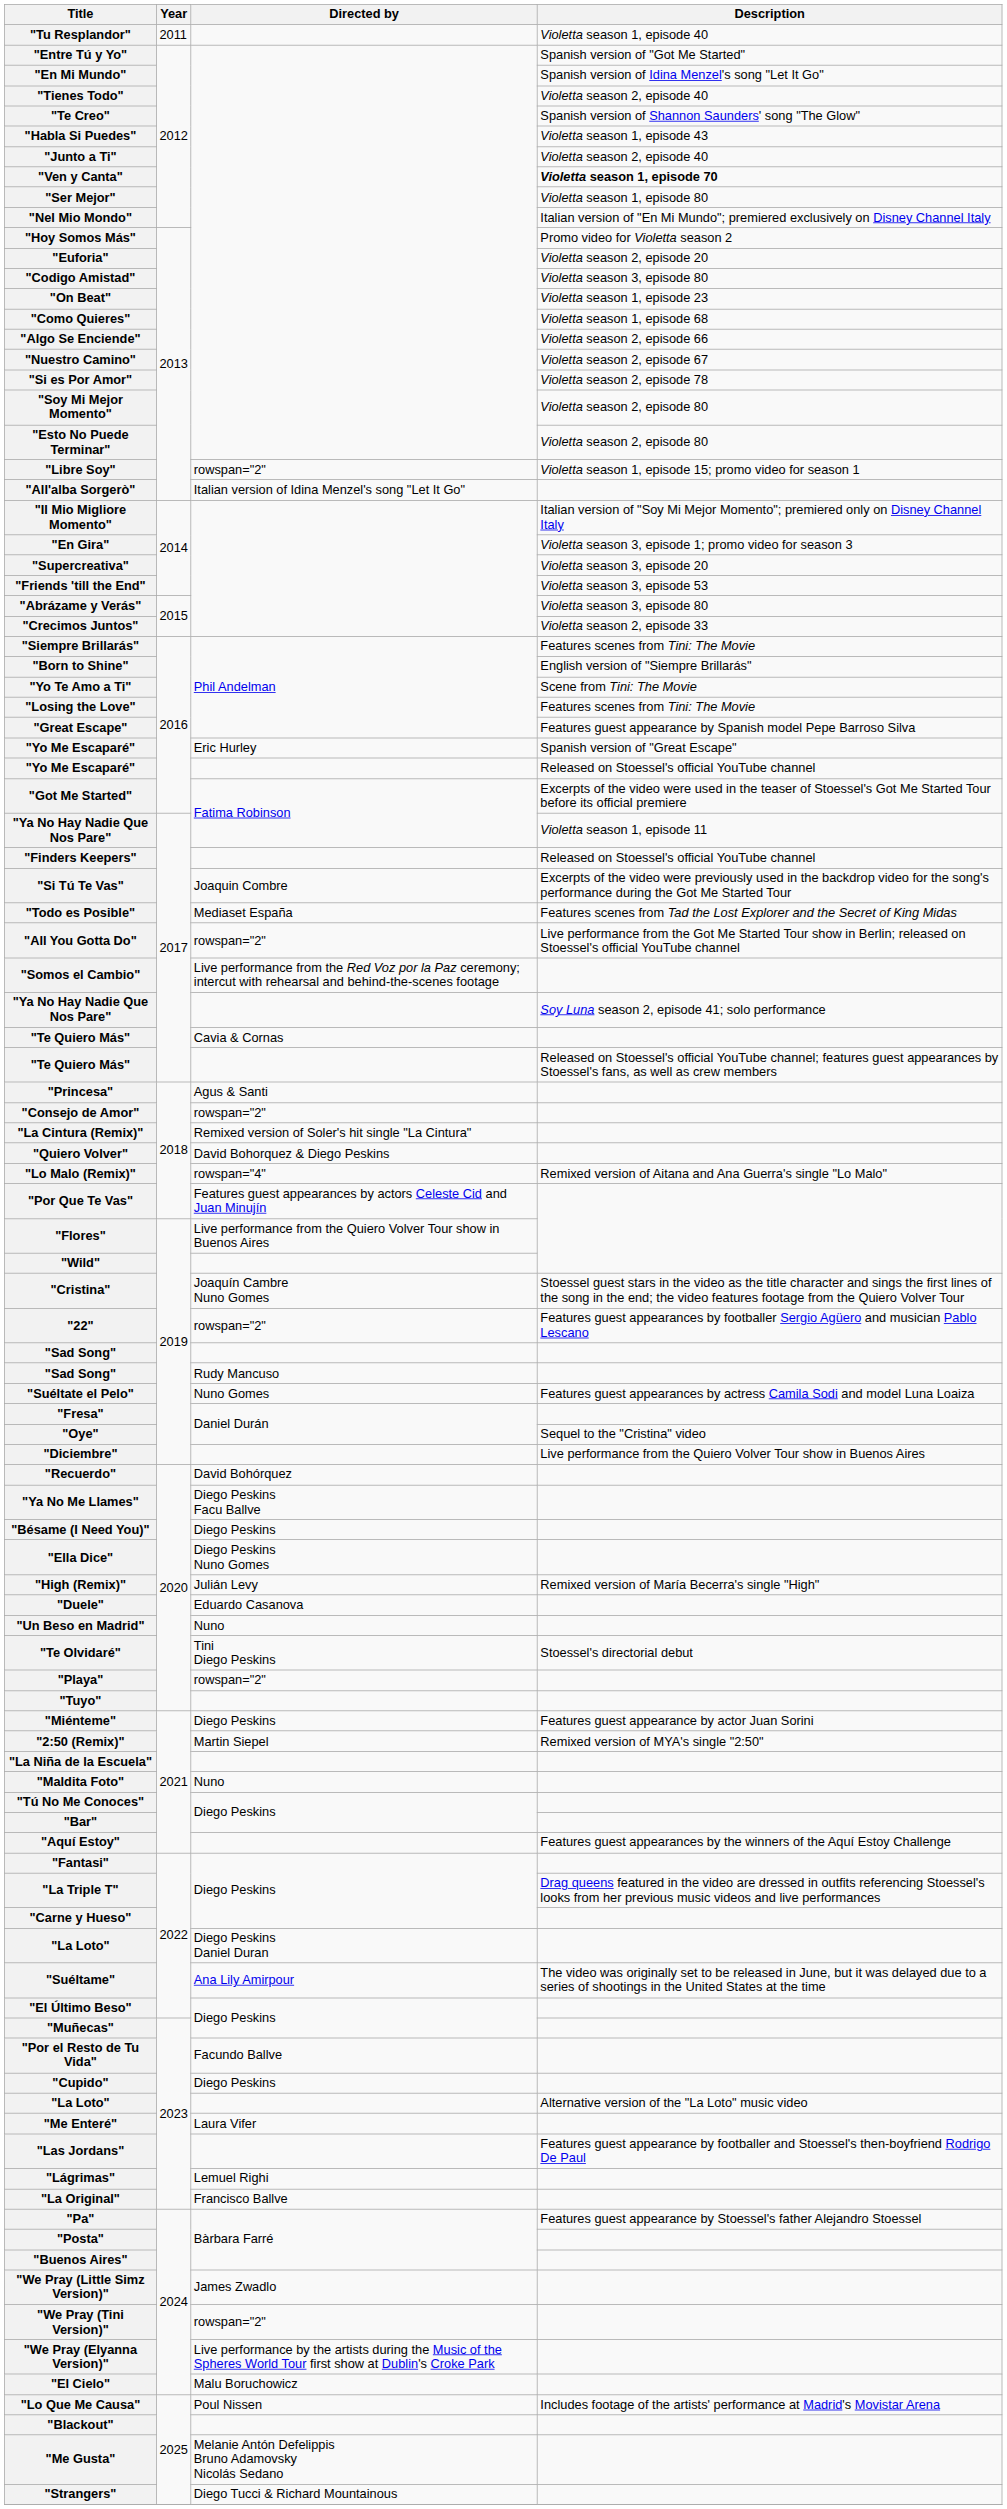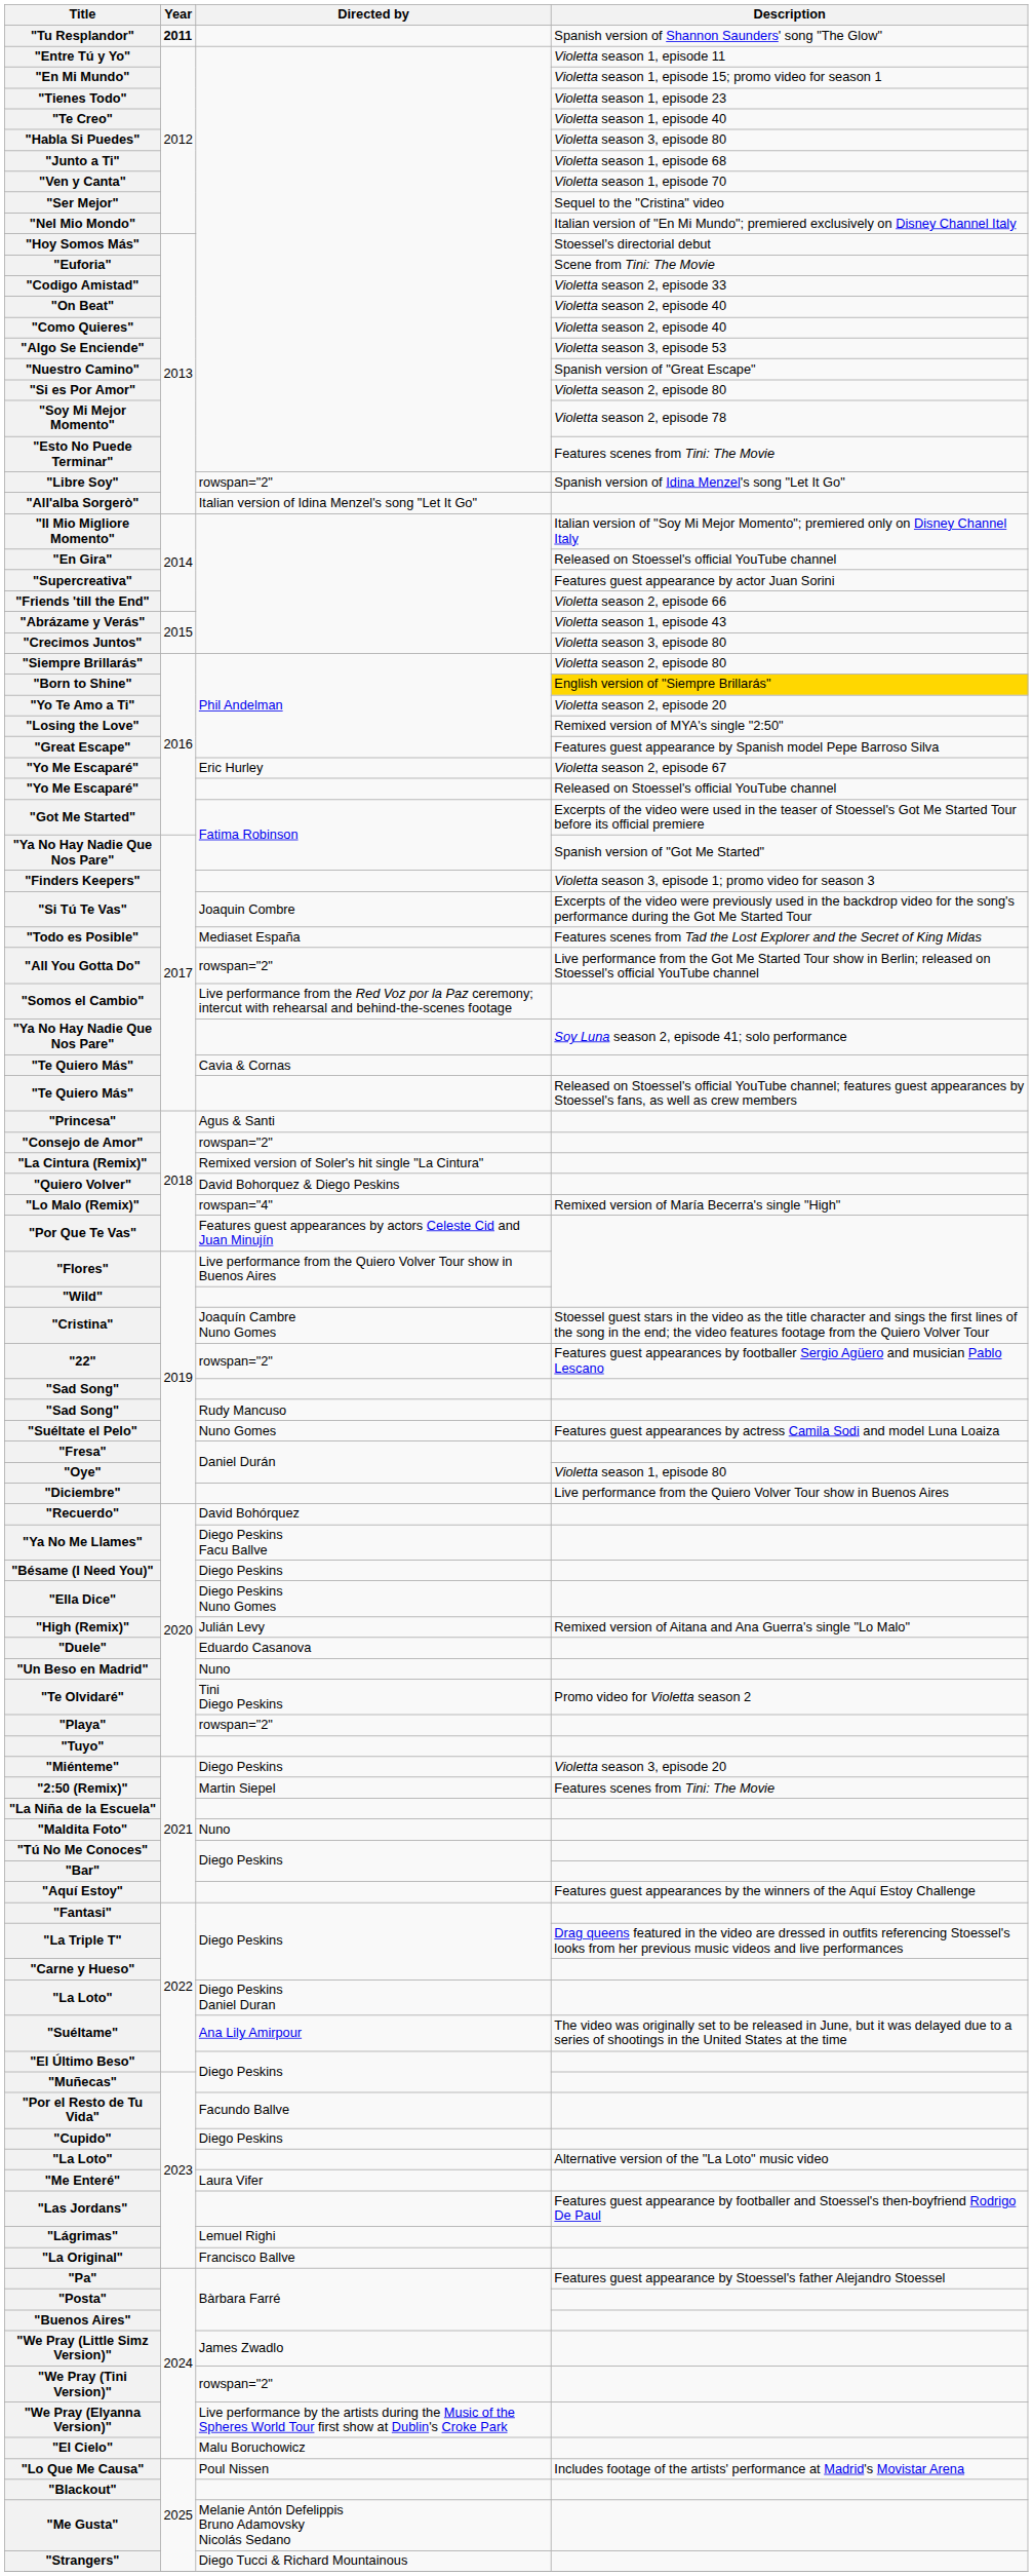"Tu Resplandor" | Year: normal -> bold
"Tu Resplandor" | Description: Violetta season 1, episode 40 -> Spanish version of Shannon Saunders' song "The Glow"
"Entre Tú y Yo" | Description: Spanish version of "Got Me Started" -> Violetta season 1, episode 11
"En Mi Mundo" | Description: Spanish version of Idina Menzel's song "Let It Go" -> Violetta season 1, episode 15; promo video for season 1
"Tienes Todo" | Description: Violetta season 2, episode 40 -> Violetta season 1, episode 23
"Te Creo" | Description: Spanish version of Shannon Saunders' song "The Glow" -> Violetta season 1, episode 40
"Habla Si Puedes" | Description: Violetta season 1, episode 43 -> Violetta season 3, episode 80
"Junto a Ti" | Description: Violetta season 2, episode 40 -> Violetta season 1, episode 68
"Ven y Canta" | Description: bold -> normal
"Ser Mejor" | Description: Violetta season 1, episode 80 -> Sequel to the "Cristina" video
"Hoy Somos Más" | Description: Promo video for Violetta season 2 -> Stoessel's directorial debut
"Euforia" | Description: Violetta season 2, episode 20 -> Scene from Tini: The Movie
"Codigo Amistad" | Description: Violetta season 3, episode 80 -> Violetta season 2, episode 33
"On Beat" | Description: Violetta season 1, episode 23 -> Violetta season 2, episode 40
"Como Quieres" | Description: Violetta season 1, episode 68 -> Violetta season 2, episode 40
"Algo Se Enciende" | Description: Violetta season 2, episode 66 -> Violetta season 3, episode 53
"Nuestro Camino" | Description: Violetta season 2, episode 67 -> Spanish version of "Great Escape"
"Si es Por Amor" | Description: Violetta season 2, episode 78 -> Violetta season 2, episode 80
"Soy Mi Mejor Momento" | Description: Violetta season 2, episode 80 -> Violetta season 2, episode 78
"Esto No Puede Terminar" | Description: Violetta season 2, episode 80 -> Features scenes from Tini: The Movie
"Libre Soy" | Description: Violetta season 1, episode 15; promo video for season 1 -> Spanish version of Idina Menzel's song "Let It Go"
"En Gira" | Description: Violetta season 3, episode 1; promo video for season 3 -> Released on Stoessel's official YouTube channel
"Supercreativa" | Description: Violetta season 3, episode 20 -> Features guest appearance by actor Juan Sorini
"Friends 'till the End" | Description: Violetta season 3, episode 53 -> Violetta season 2, episode 66
"Abrázame y Verás" | Description: Violetta season 3, episode 80 -> Violetta season 1, episode 43
"Crecimos Juntos" | Description: Violetta season 2, episode 33 -> Violetta season 3, episode 80
"Siempre Brillarás" | Description: Features scenes from Tini: The Movie -> Violetta season 2, episode 80
"Born to Shine" | Description: no background -> gold background
"Yo Te Amo a Ti" | Description: Scene from Tini: The Movie -> Violetta season 2, episode 20
"Losing the Love" | Description: Features scenes from Tini: The Movie -> Remixed version of MYA's single "2:50"
"Yo Me Escaparé" / Eric Hurley | Description: Spanish version of "Great Escape" -> Violetta season 2, episode 67
"Ya No Hay Nadie Que Nos Pare" / Fatima Robinson | Description: Violetta season 1, episode 11 -> Spanish version of "Got Me Started"
"Finders Keepers" | Description: Released on Stoessel's official YouTube channel -> Violetta season 3, episode 1; promo video for season 3
"Lo Malo (Remix)" | Description: Remixed version of Aitana and Ana Guerra's single "Lo Malo" -> Remixed version of María Becerra's single "High"
"Oye" | Description: Sequel to the "Cristina" video -> Violetta season 1, episode 80
"High (Remix)" | Description: Remixed version of María Becerra's single "High" -> Remixed version of Aitana and Ana Guerra's single "Lo Malo"
"Te Olvidaré" | Description: Stoessel's directorial debut -> Promo video for Violetta season 2
"Miénteme" | Description: Features guest appearance by actor Juan Sorini -> Violetta season 3, episode 20
"2:50 (Remix)" | Description: Remixed version of MYA's single "2:50" -> Features scenes from Tini: The Movie
